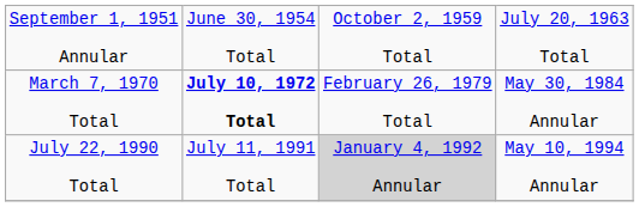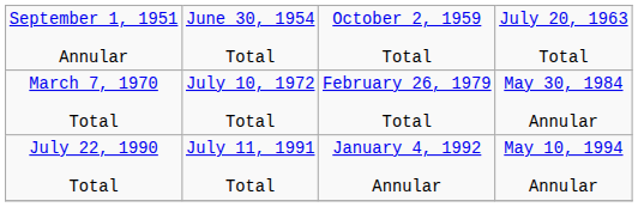row 2 | column 2: bold -> normal
row 3 | column 3: lightgrey background -> no background
